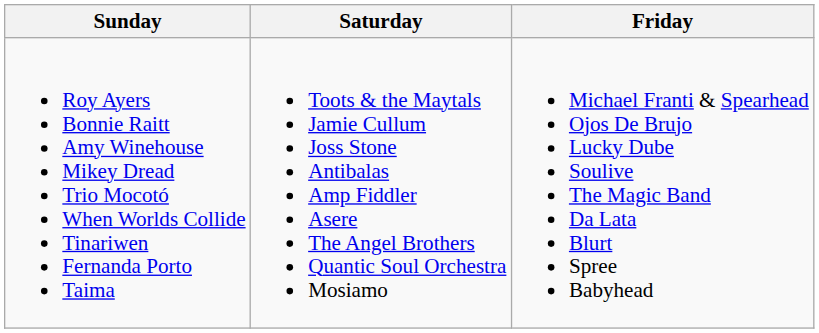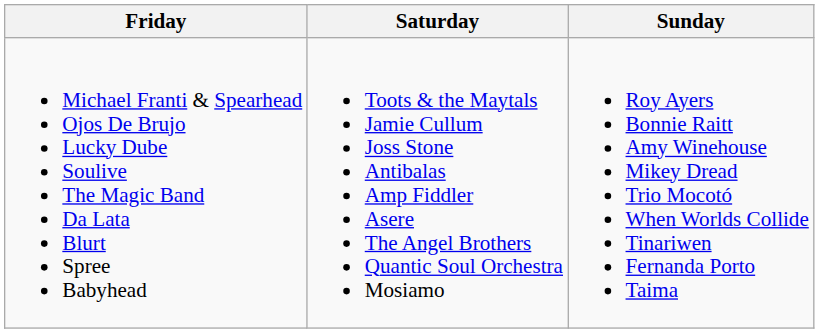columns swapped: Friday <-> Sunday
